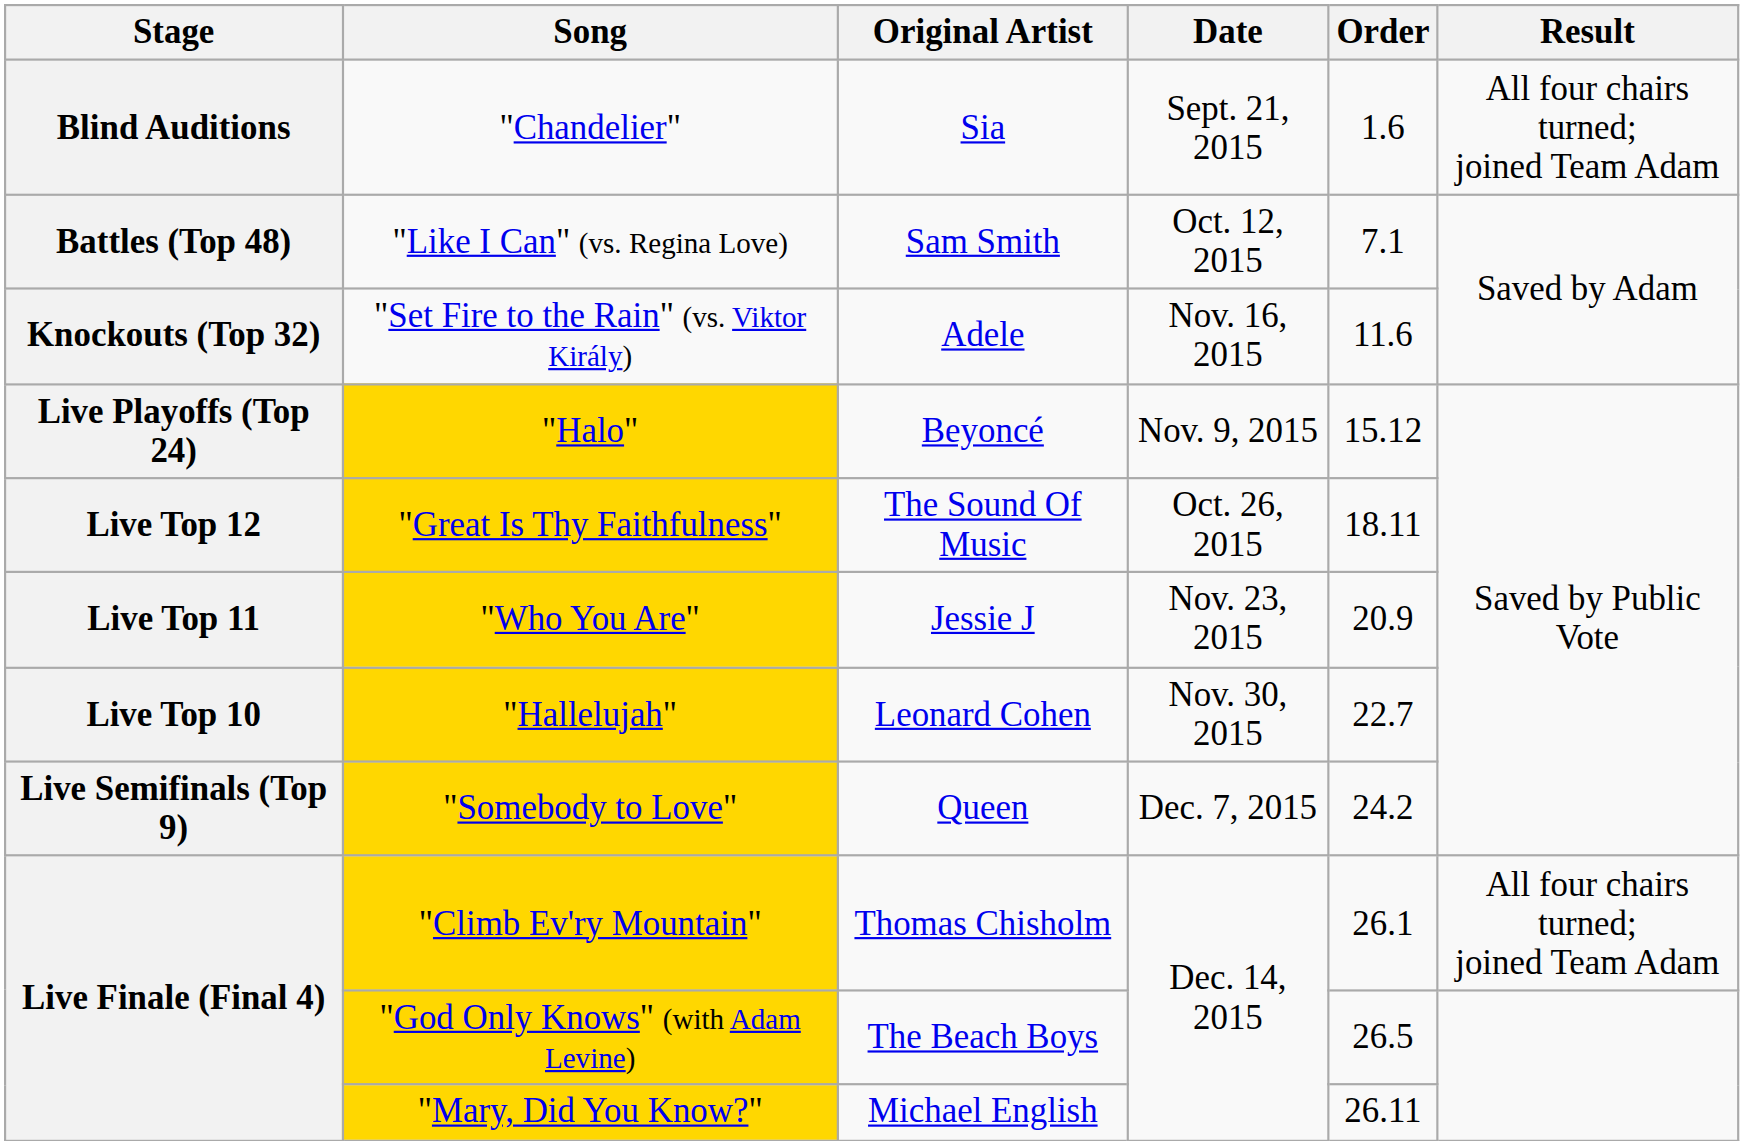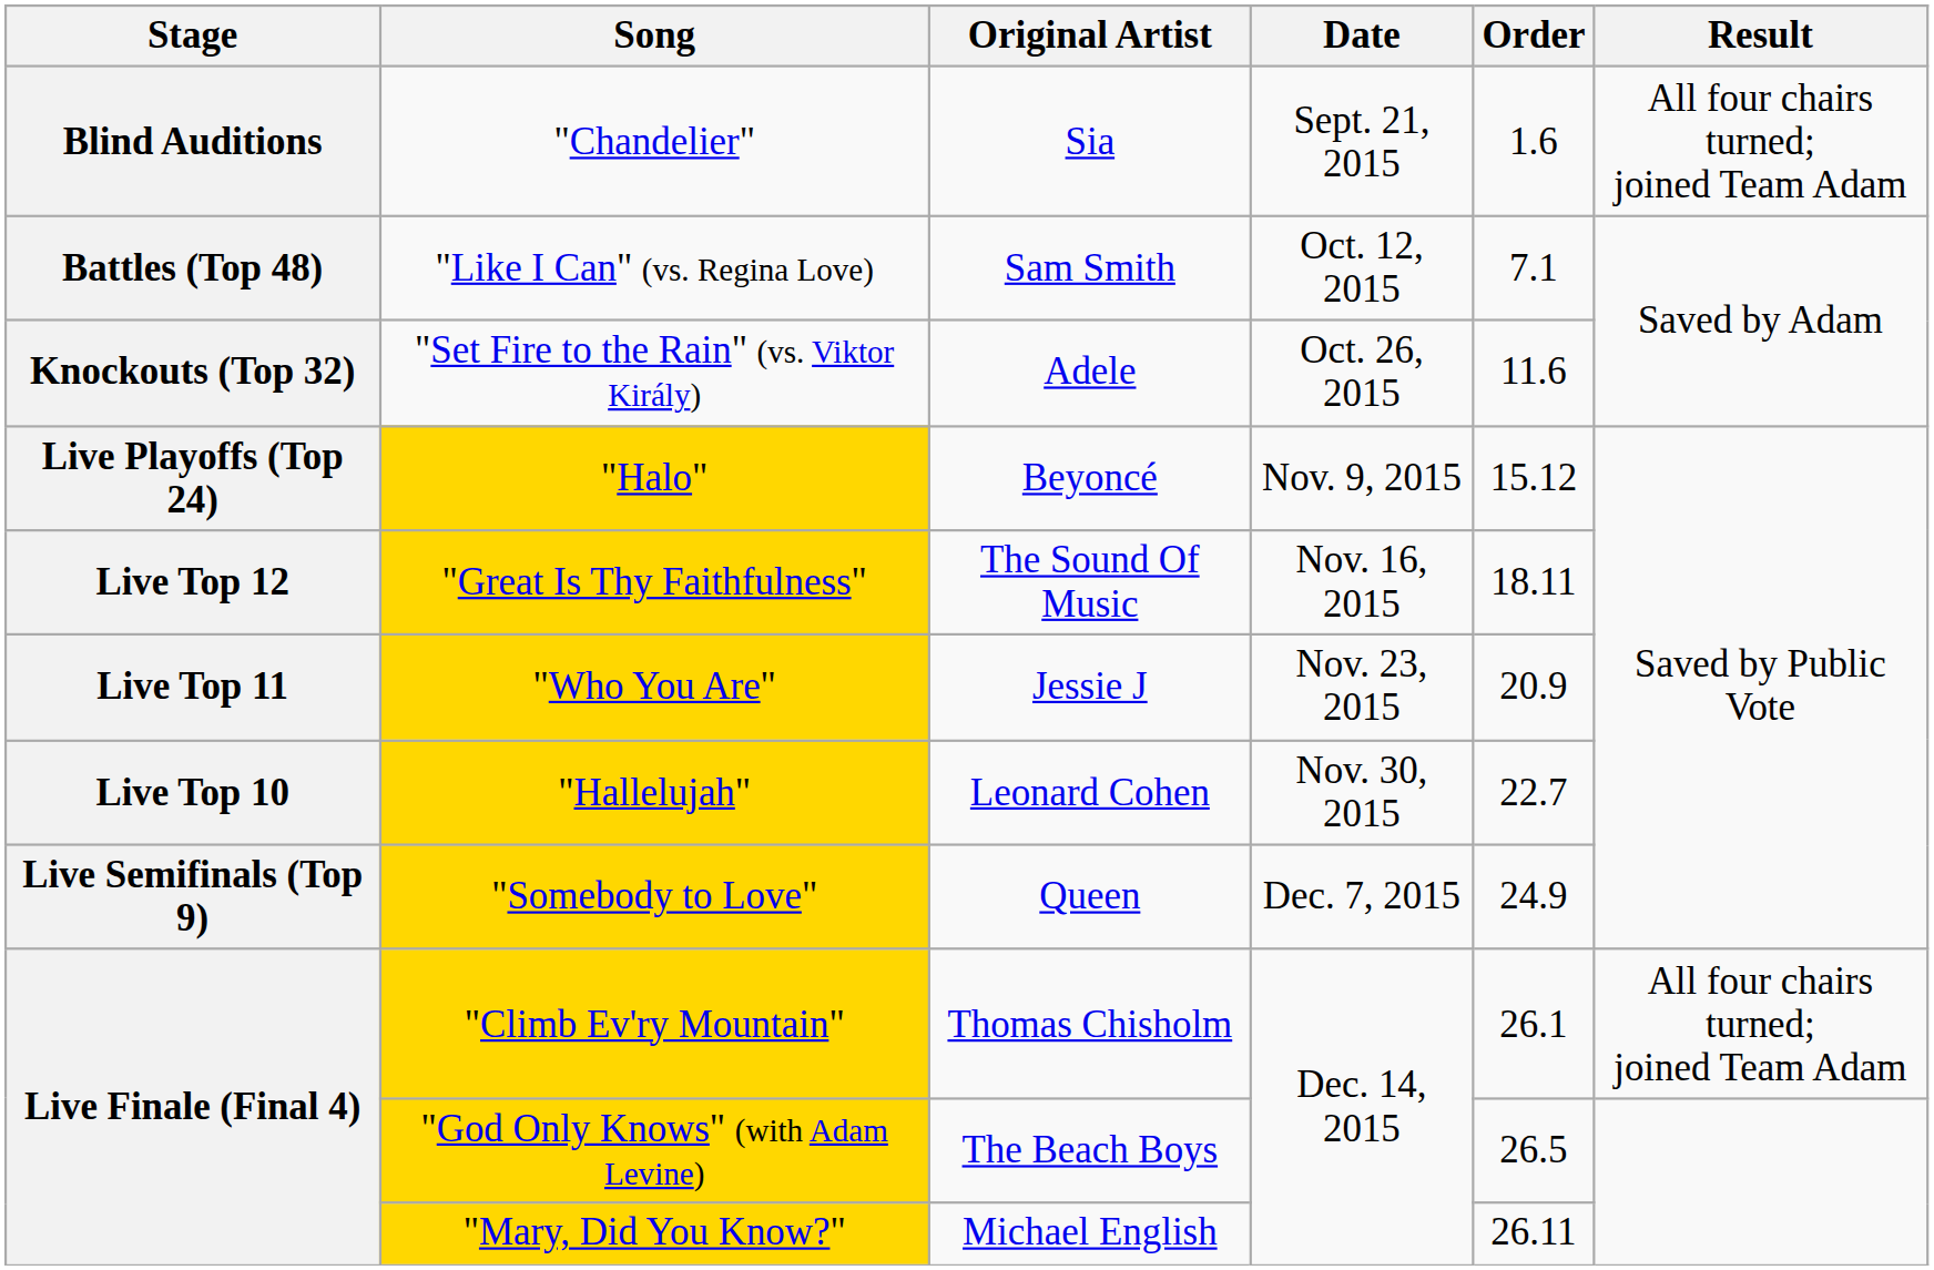"Set Fire to the Rain" (vs. Viktor Király) | Date: Nov. 16, 2015 -> Oct. 26, 2015
"Great Is Thy Faithfulness" | Date: Oct. 26, 2015 -> Nov. 16, 2015
"Somebody to Love" | Order: 24.2 -> 24.9
